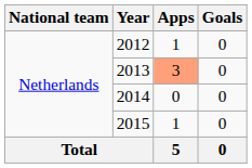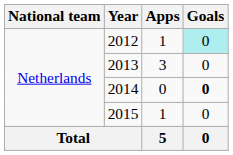2012 | Goals: no background -> paleturquoise background
2013 | Apps: lightsalmon background -> no background
2014 | Goals: normal -> bold
